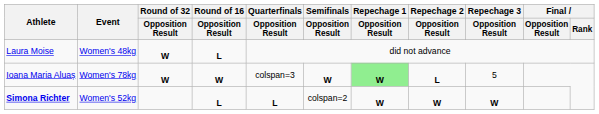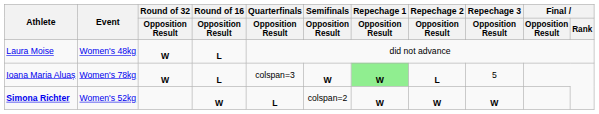Ioana Maria Aluaș | Round of 16 / Opposition Result: W -> L
Simona Richter | Round of 16 / Opposition Result: L -> W
